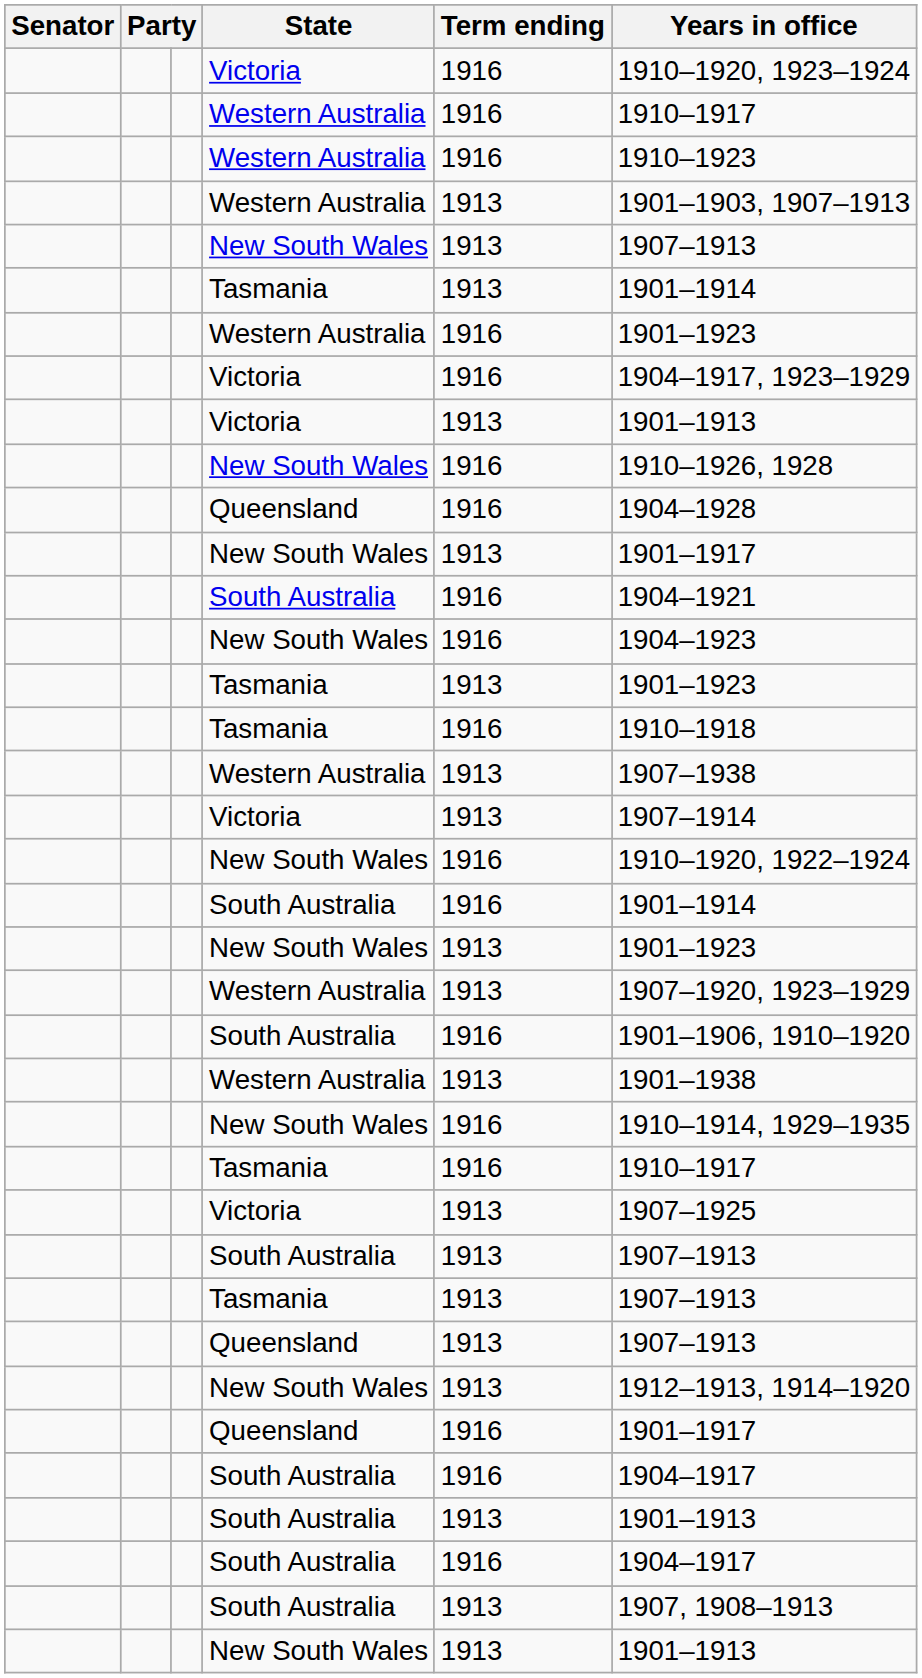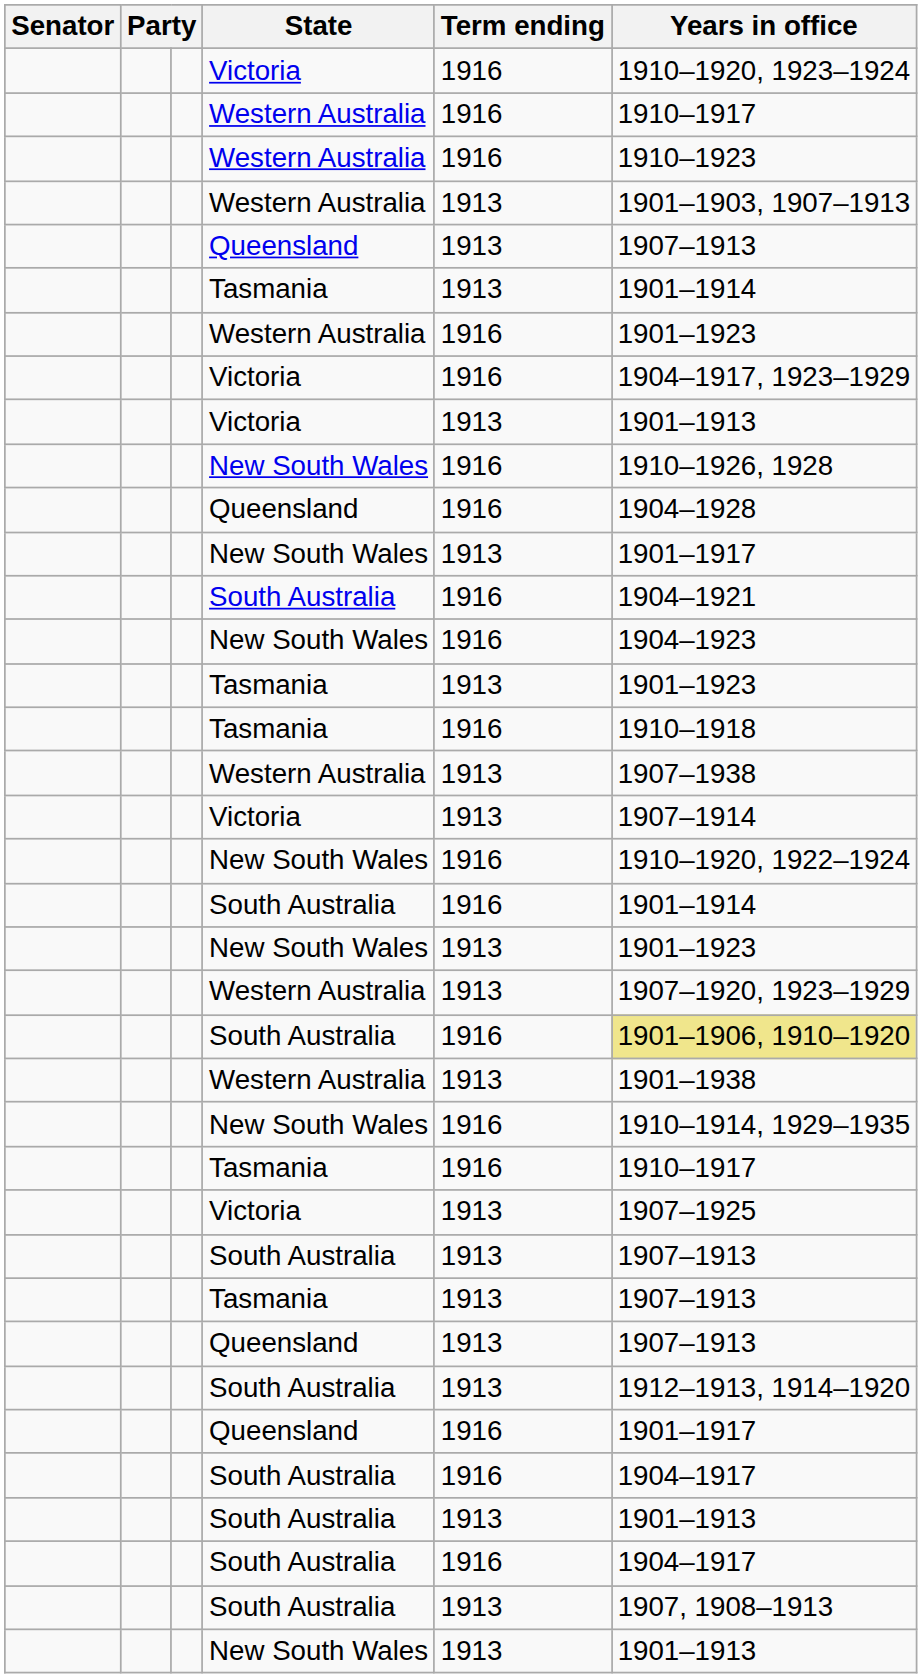row 6 | State: New South Wales -> Queensland
row 24 | Years in office: no background -> khaki background
row 32 | State: New South Wales -> South Australia
